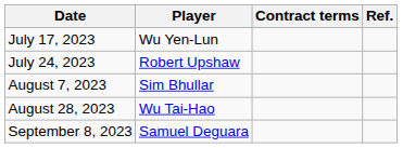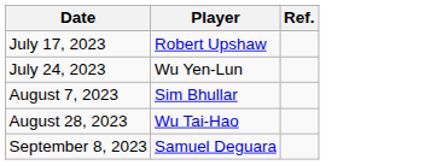- column: Contract terms
July 17, 2023 | Player: Wu Yen-Lun -> Robert Upshaw
July 24, 2023 | Player: Robert Upshaw -> Wu Yen-Lun
